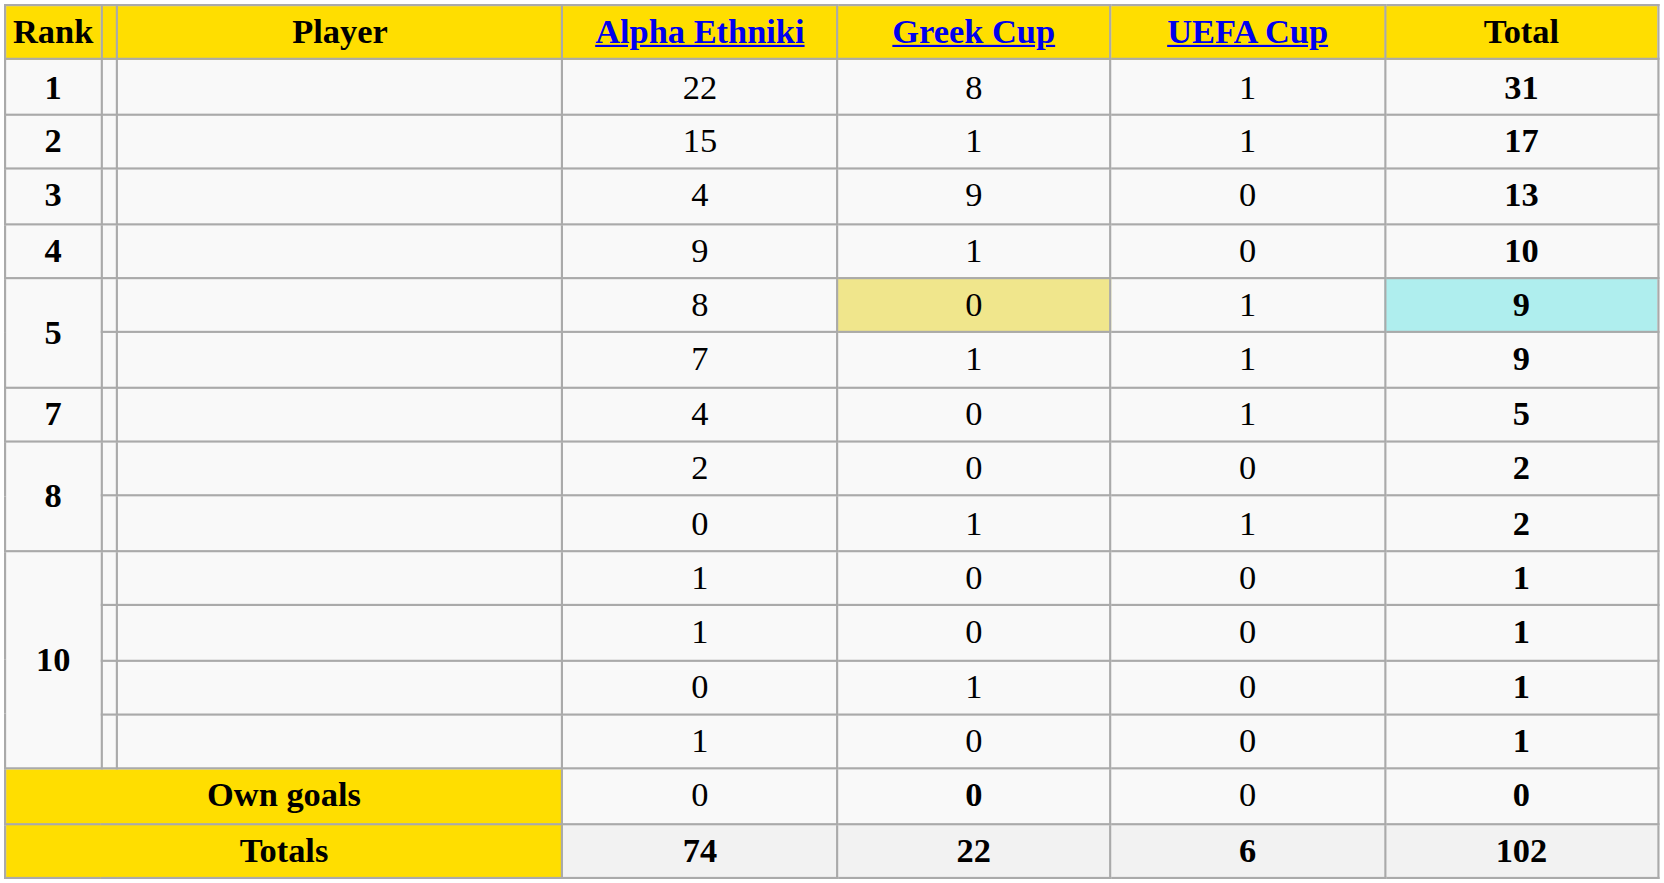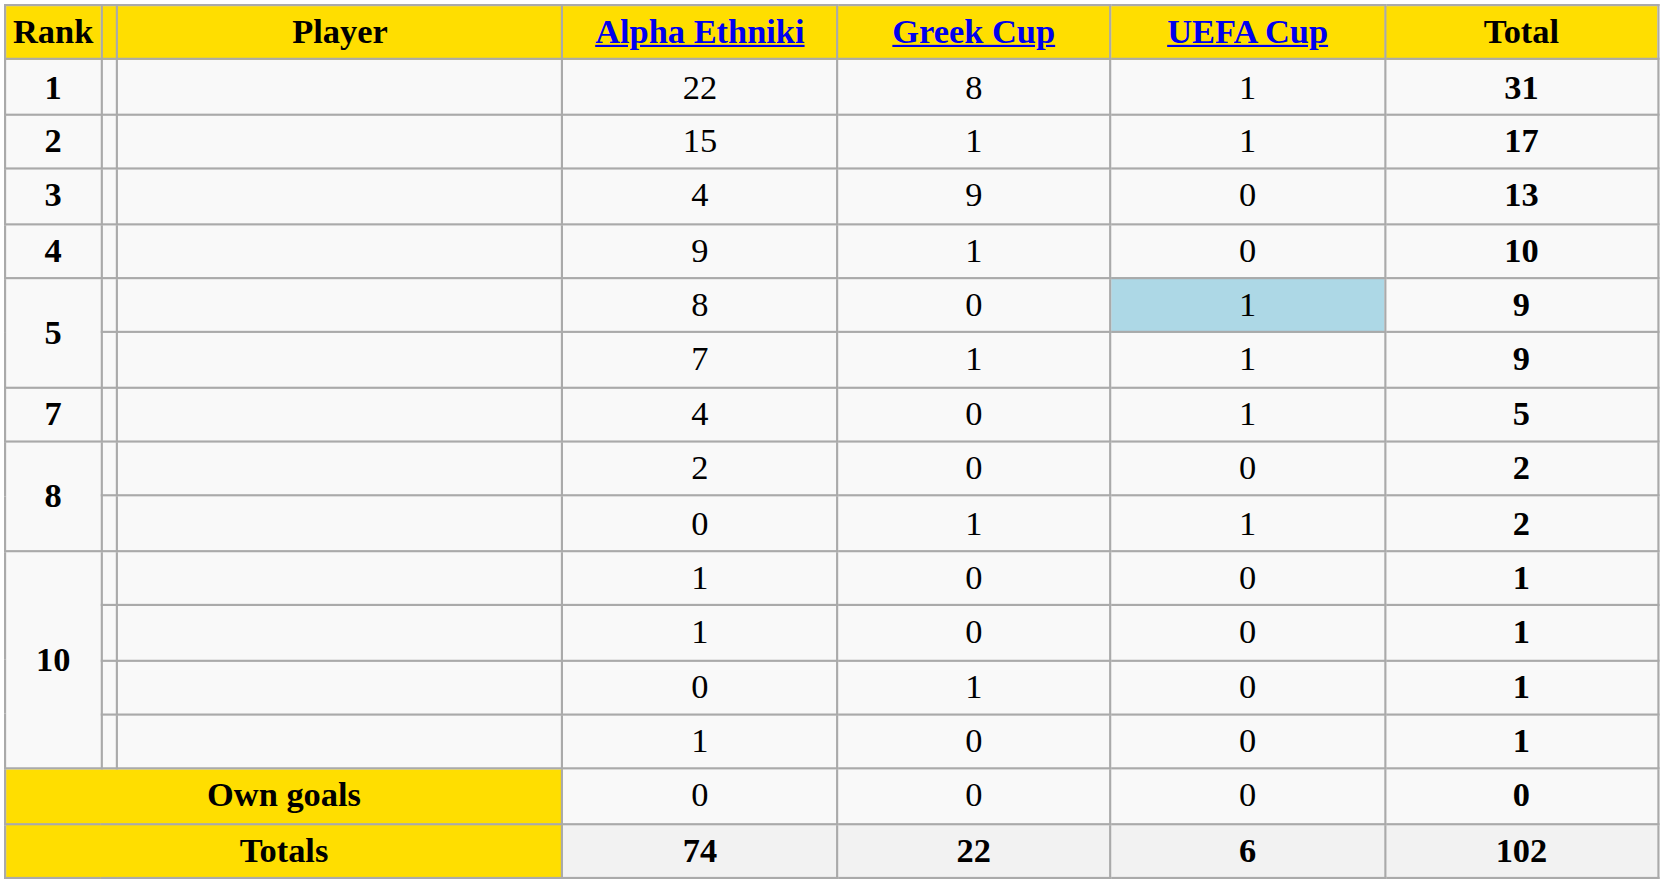5 / 8 | Greek Cup: khaki background -> no background
5 / 8 | UEFA Cup: no background -> lightblue background
5 / 8 | Total: paleturquoise background -> no background
Own goals | Greek Cup: bold -> normal
